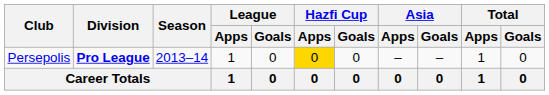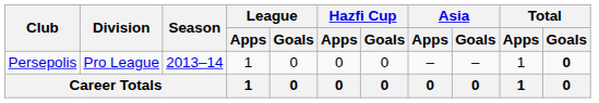Persepolis | Division: bold -> normal
Persepolis | Hazfi Cup / Apps: gold background -> no background
Persepolis | Total / Goals: normal -> bold
